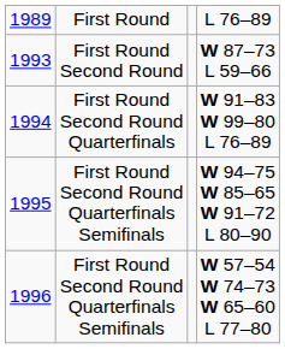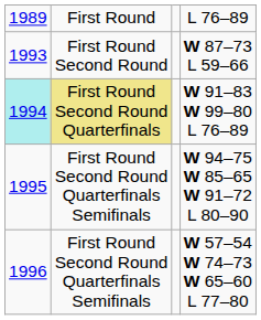W 91–83 W 99–80 L 76–89 | column 1: no background -> paleturquoise background
W 91–83 W 99–80 L 76–89 | column 2: no background -> khaki background
